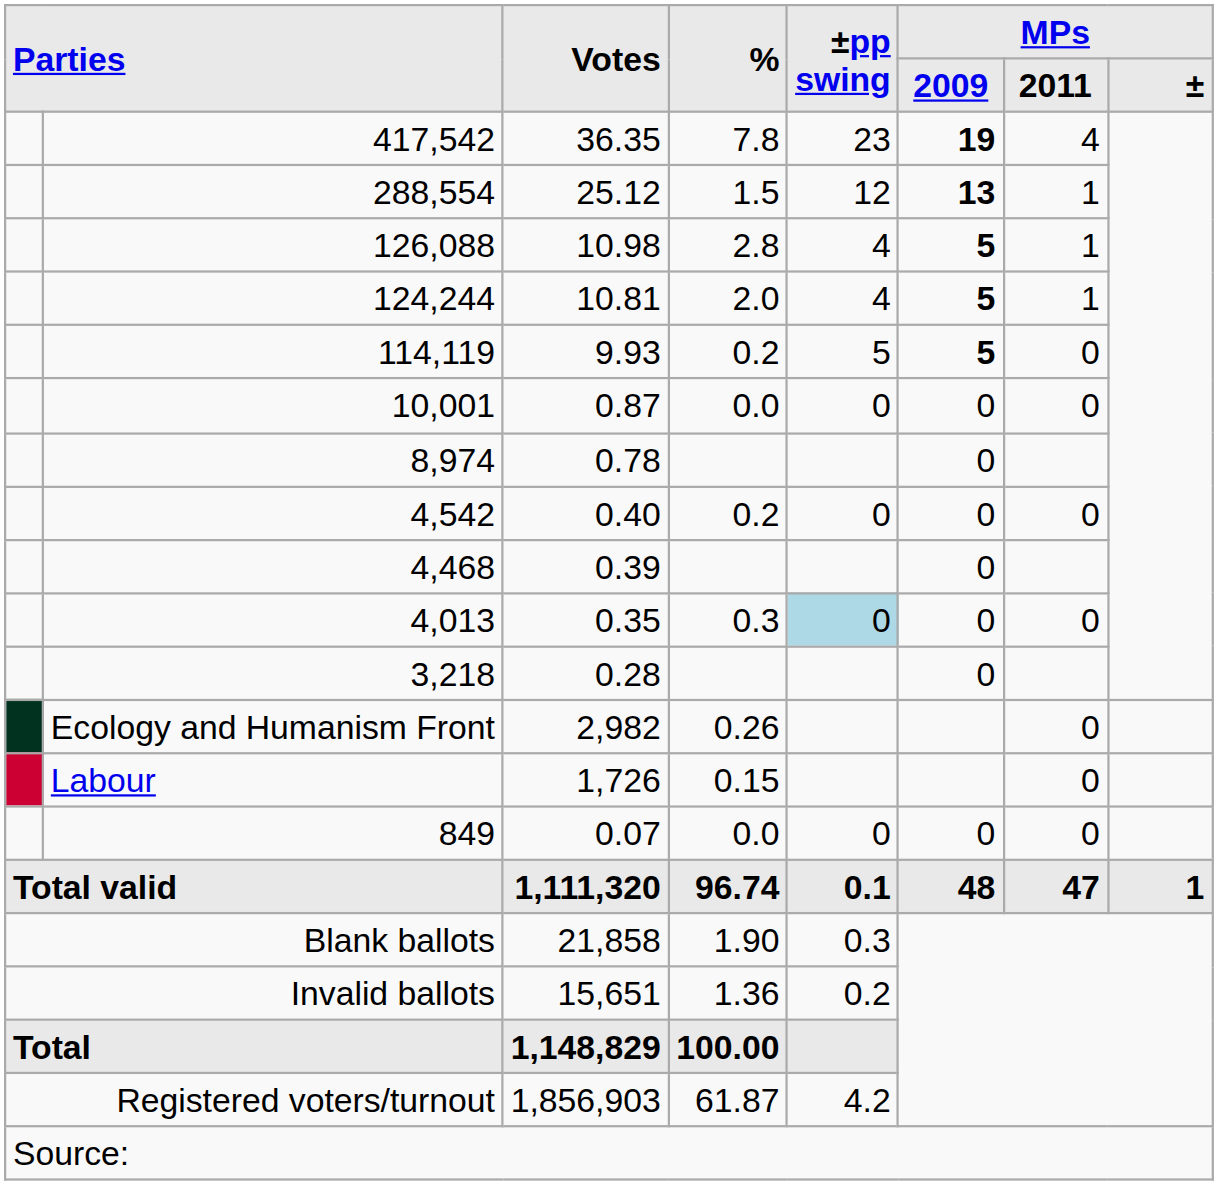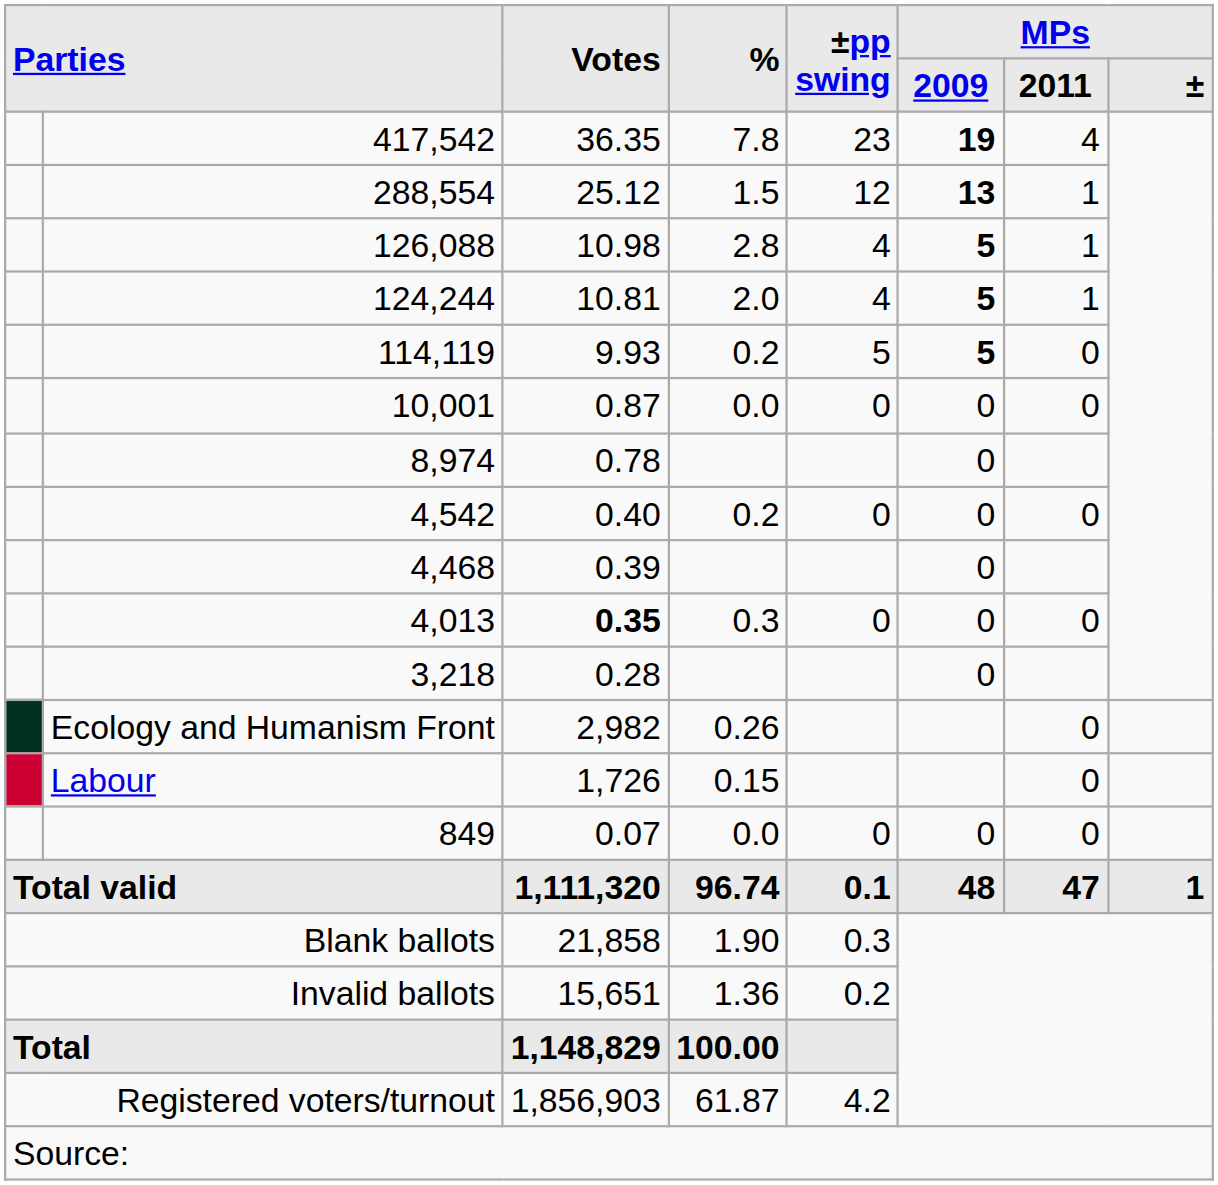4,013 | Votes: normal -> bold
4,013 | ±pp swing: lightblue background -> no background
